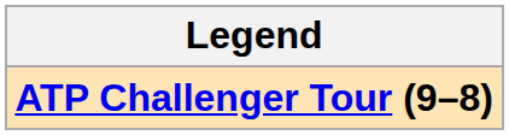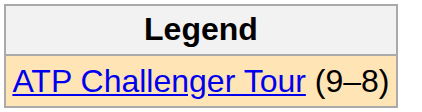row 2 | column 1: bold -> normal
